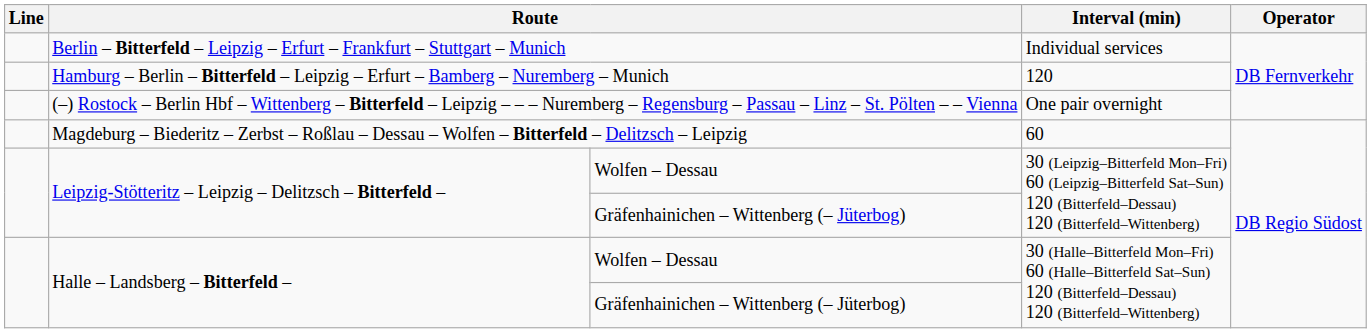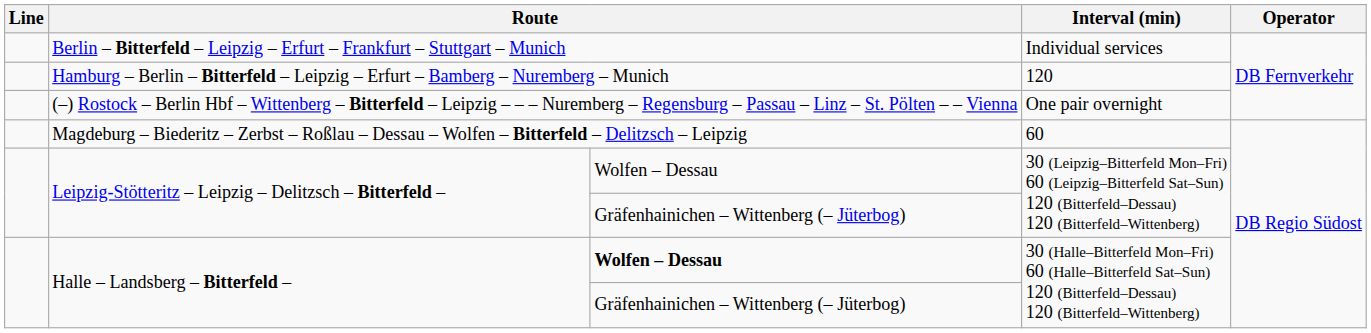Halle – Landsberg – Bitterfeld – / Wolfen – Dessau | column 3: normal -> bold
